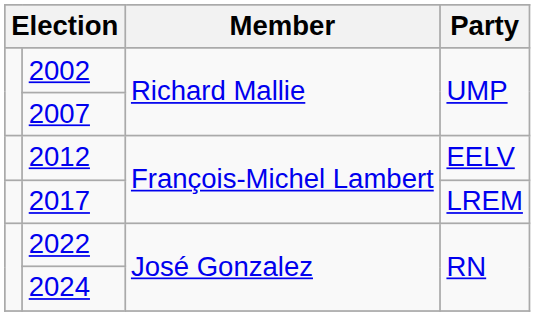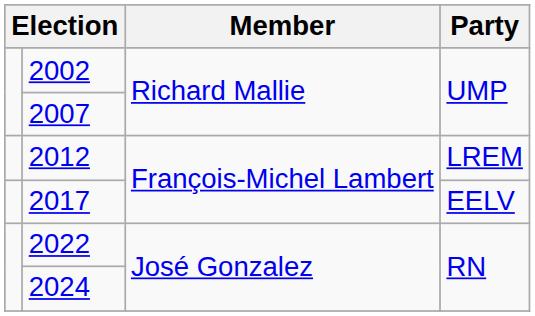2012 | Party: EELV -> LREM
2017 | Party: LREM -> EELV
